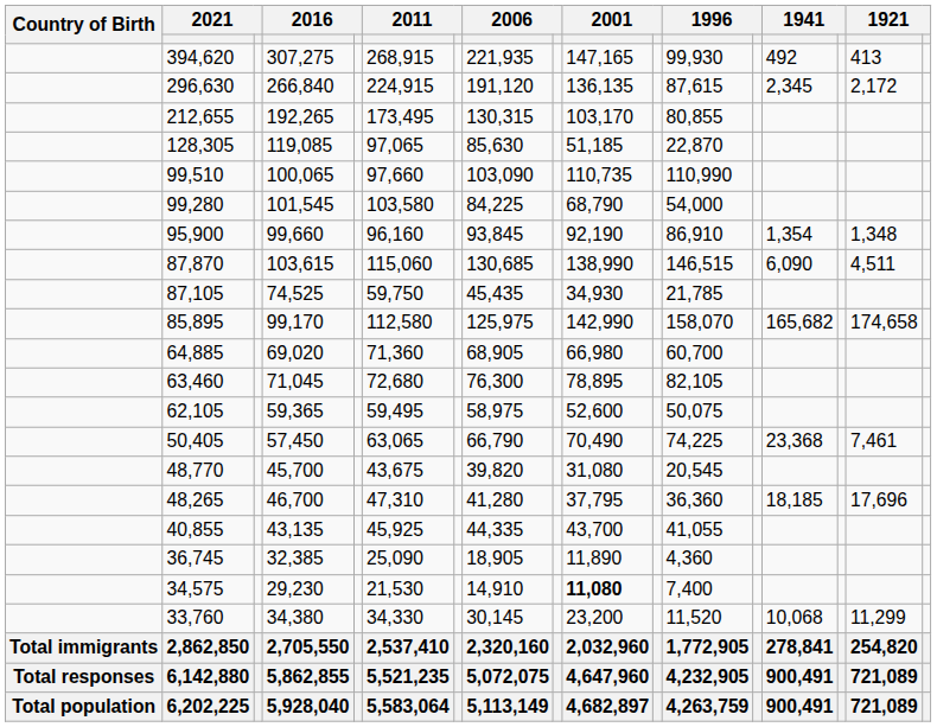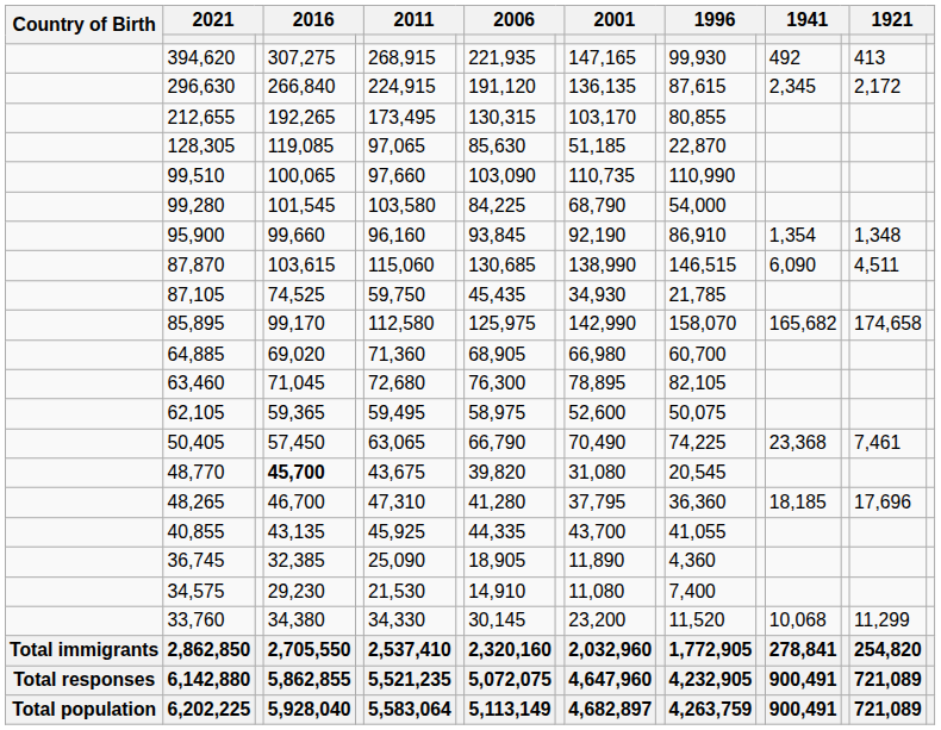48,770 | column 4: normal -> bold
34,575 | column 10: bold -> normal
